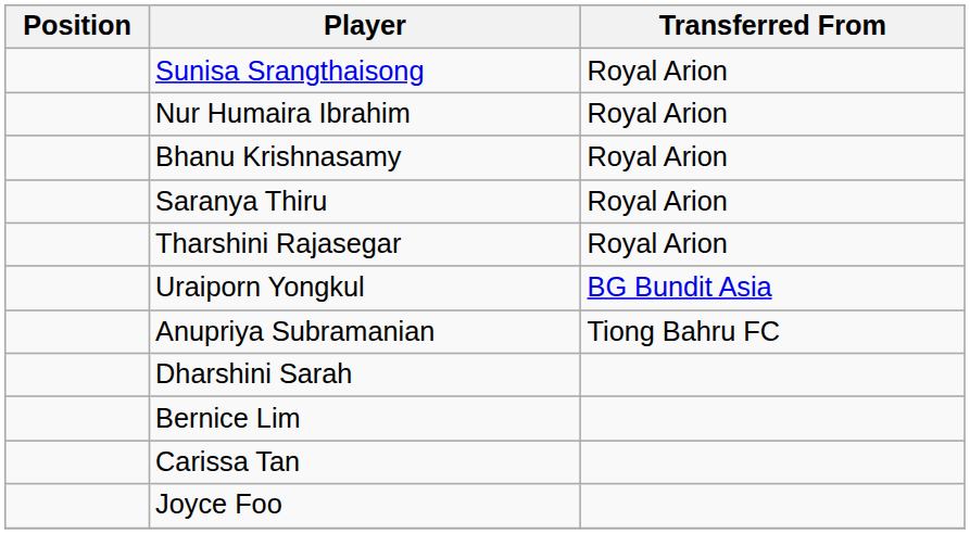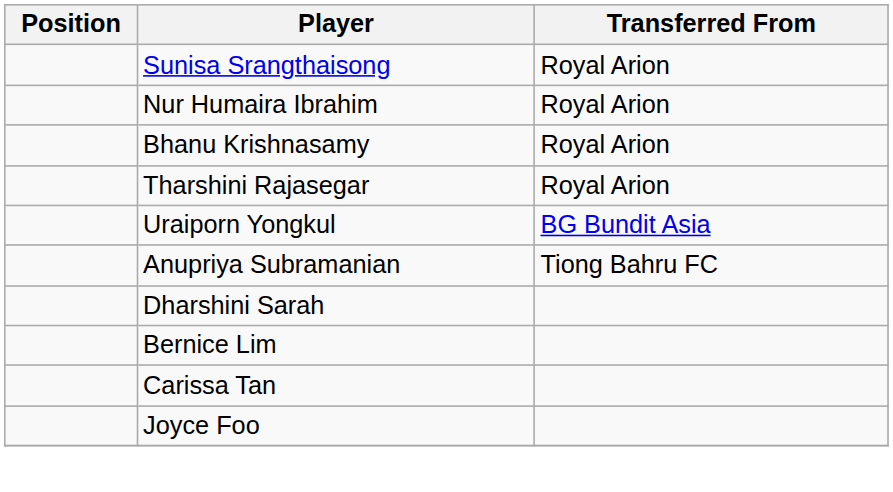- row: Saranya Thiru | Royal Arion
